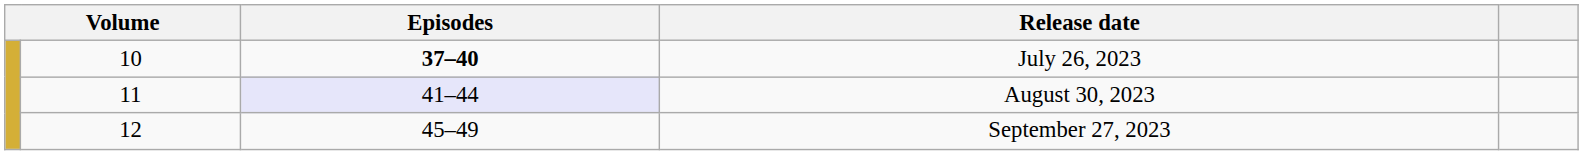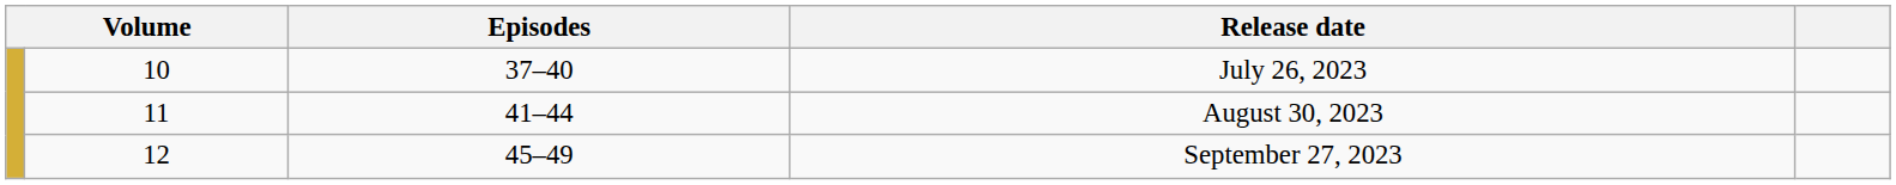July 26, 2023 | Episodes: bold -> normal
August 30, 2023 | Episodes: lavender background -> no background
